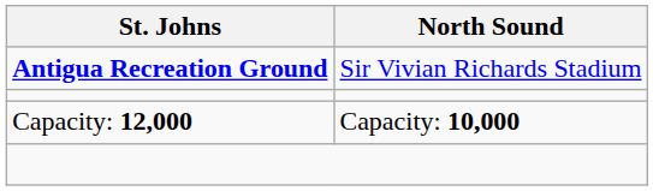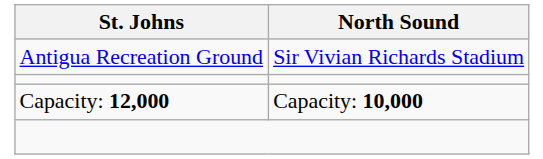row 2 | St. Johns: bold -> normal
